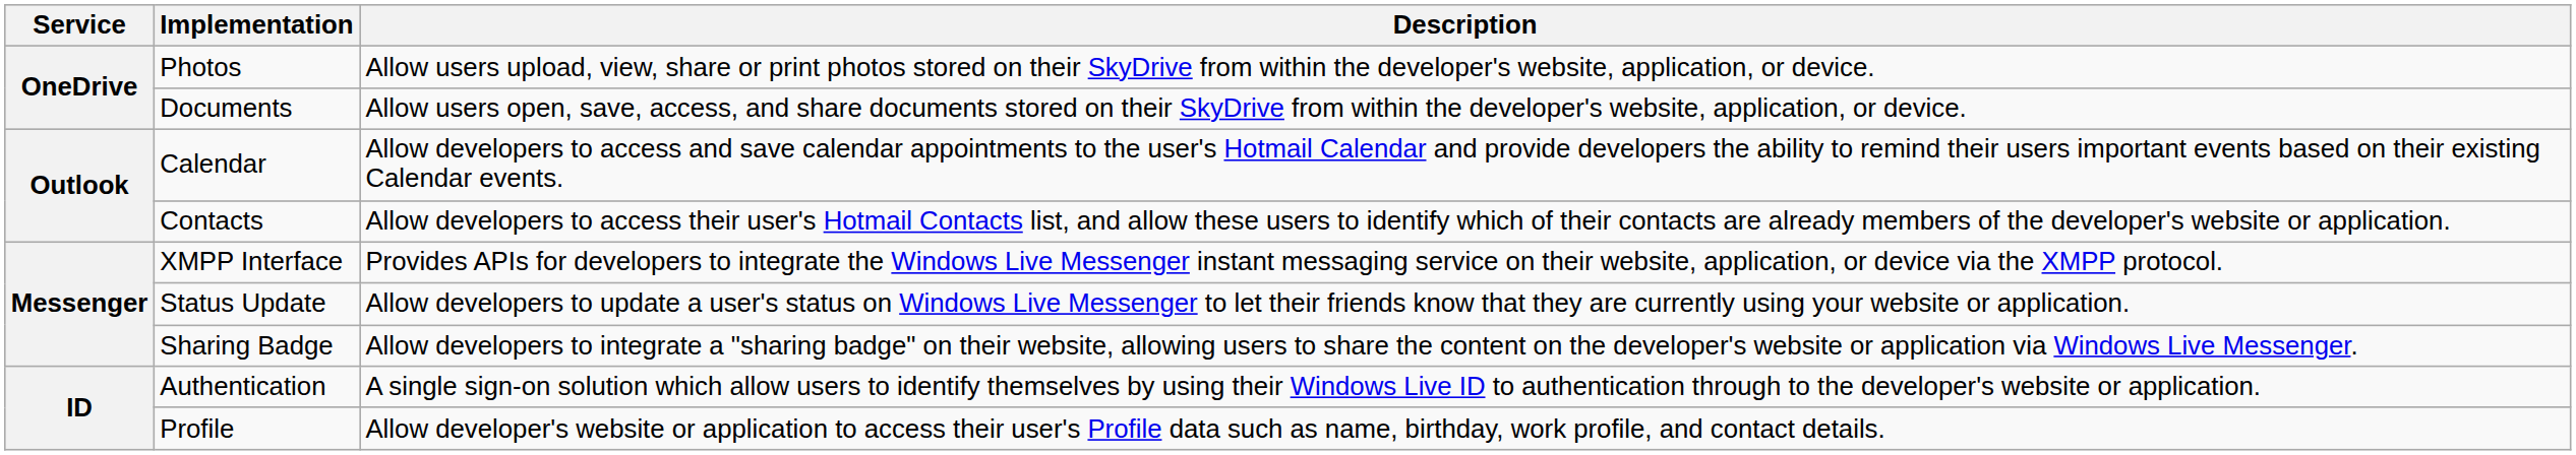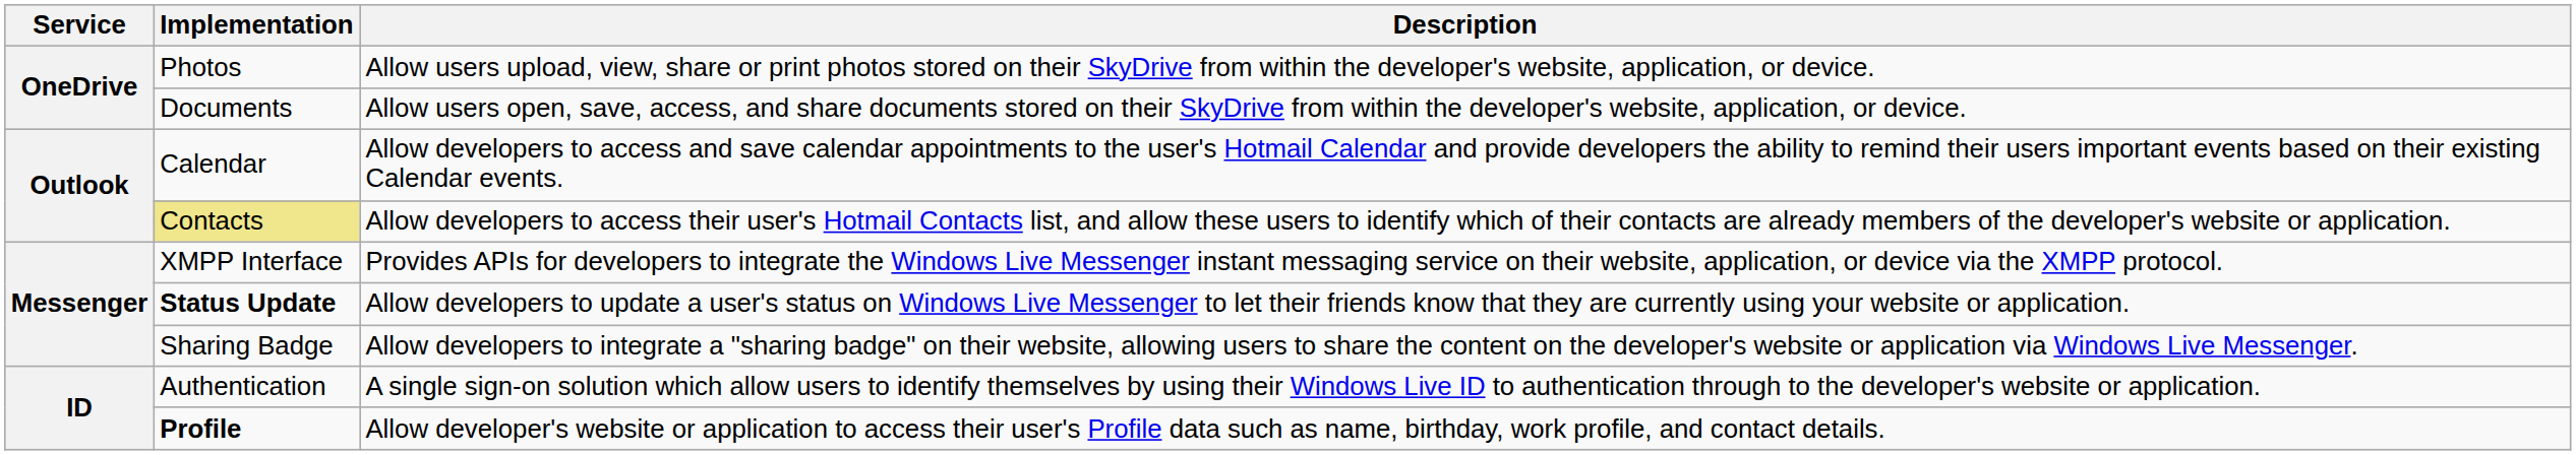Contacts | Implementation: no background -> khaki background
Status Update | Implementation: normal -> bold
Profile | Implementation: normal -> bold
